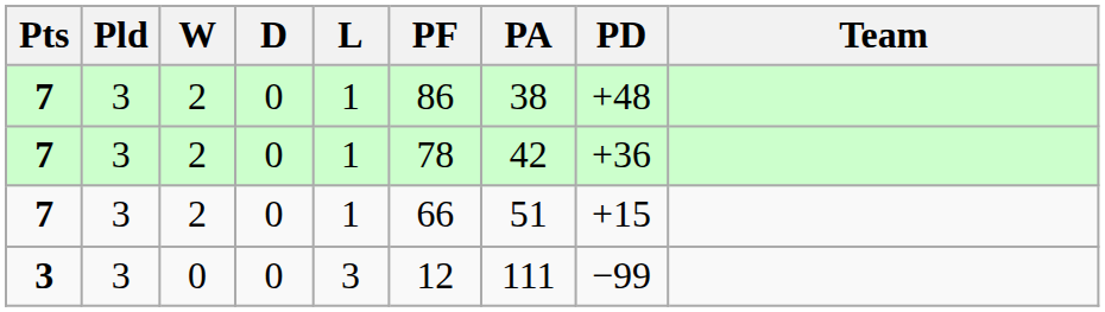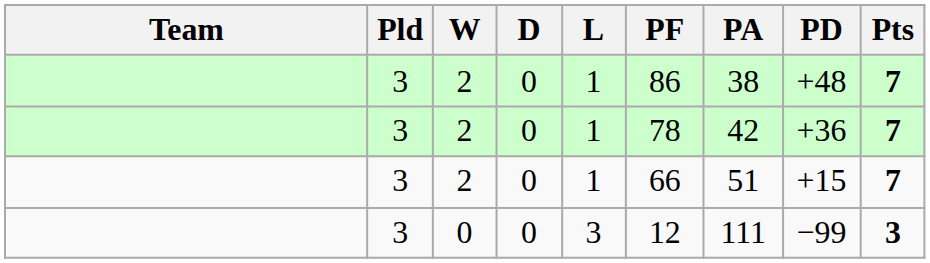columns swapped: Team <-> Pts
